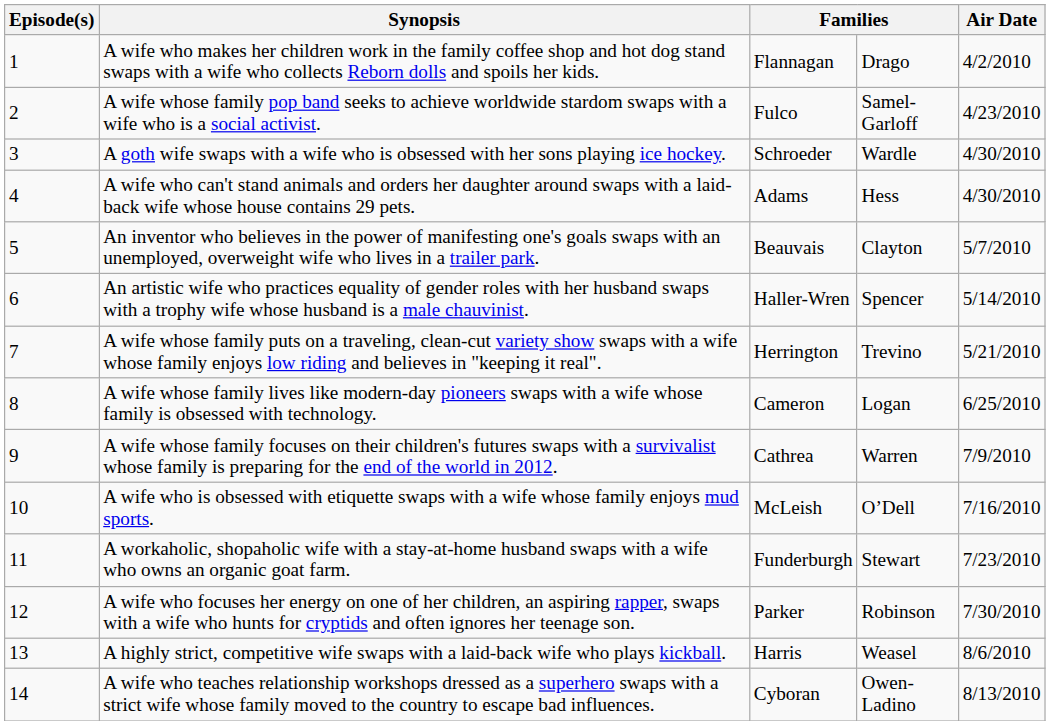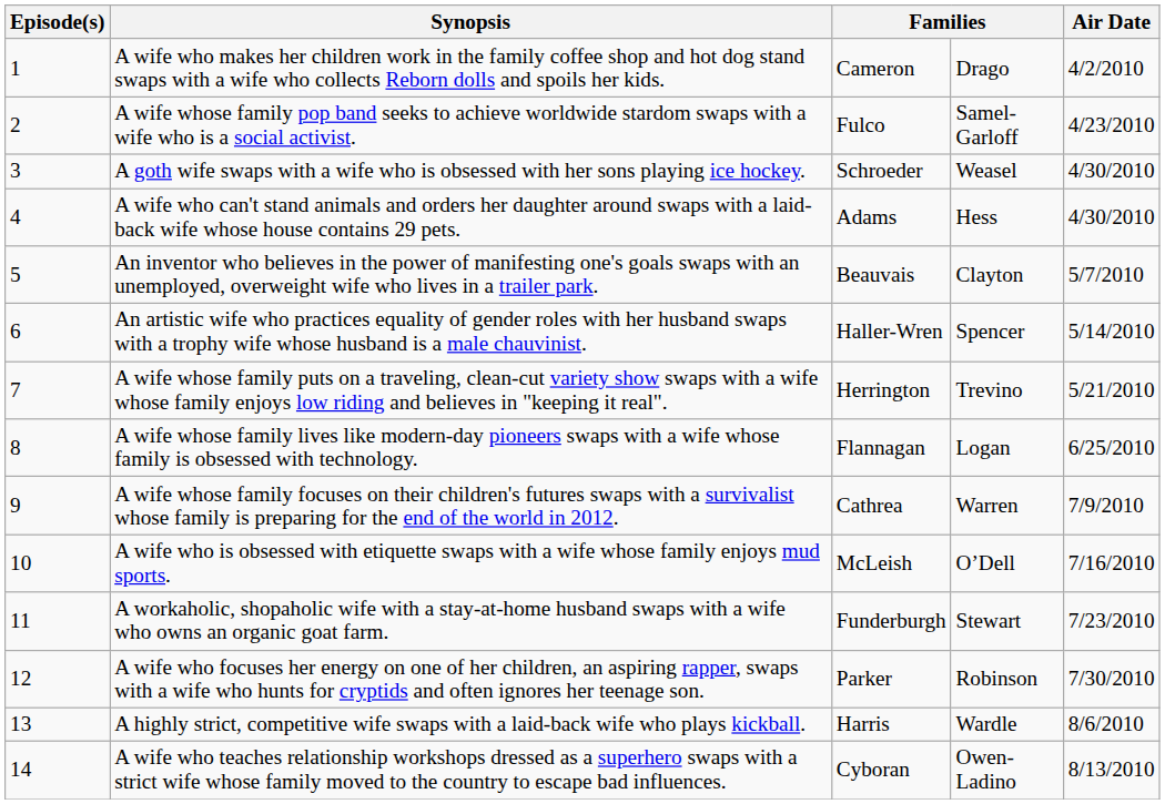row 2 | column 3: Flannagan -> Cameron
row 4 | column 4: Wardle -> Weasel
row 9 | column 3: Cameron -> Flannagan
row 14 | column 4: Weasel -> Wardle
